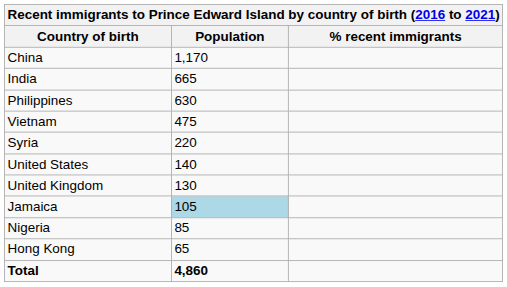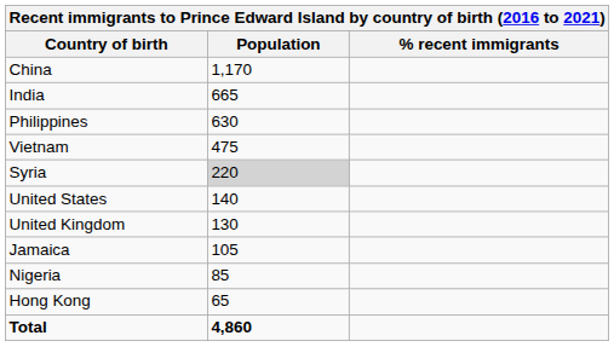Syria | Population: no background -> lightgrey background
Jamaica | Population: lightblue background -> no background
